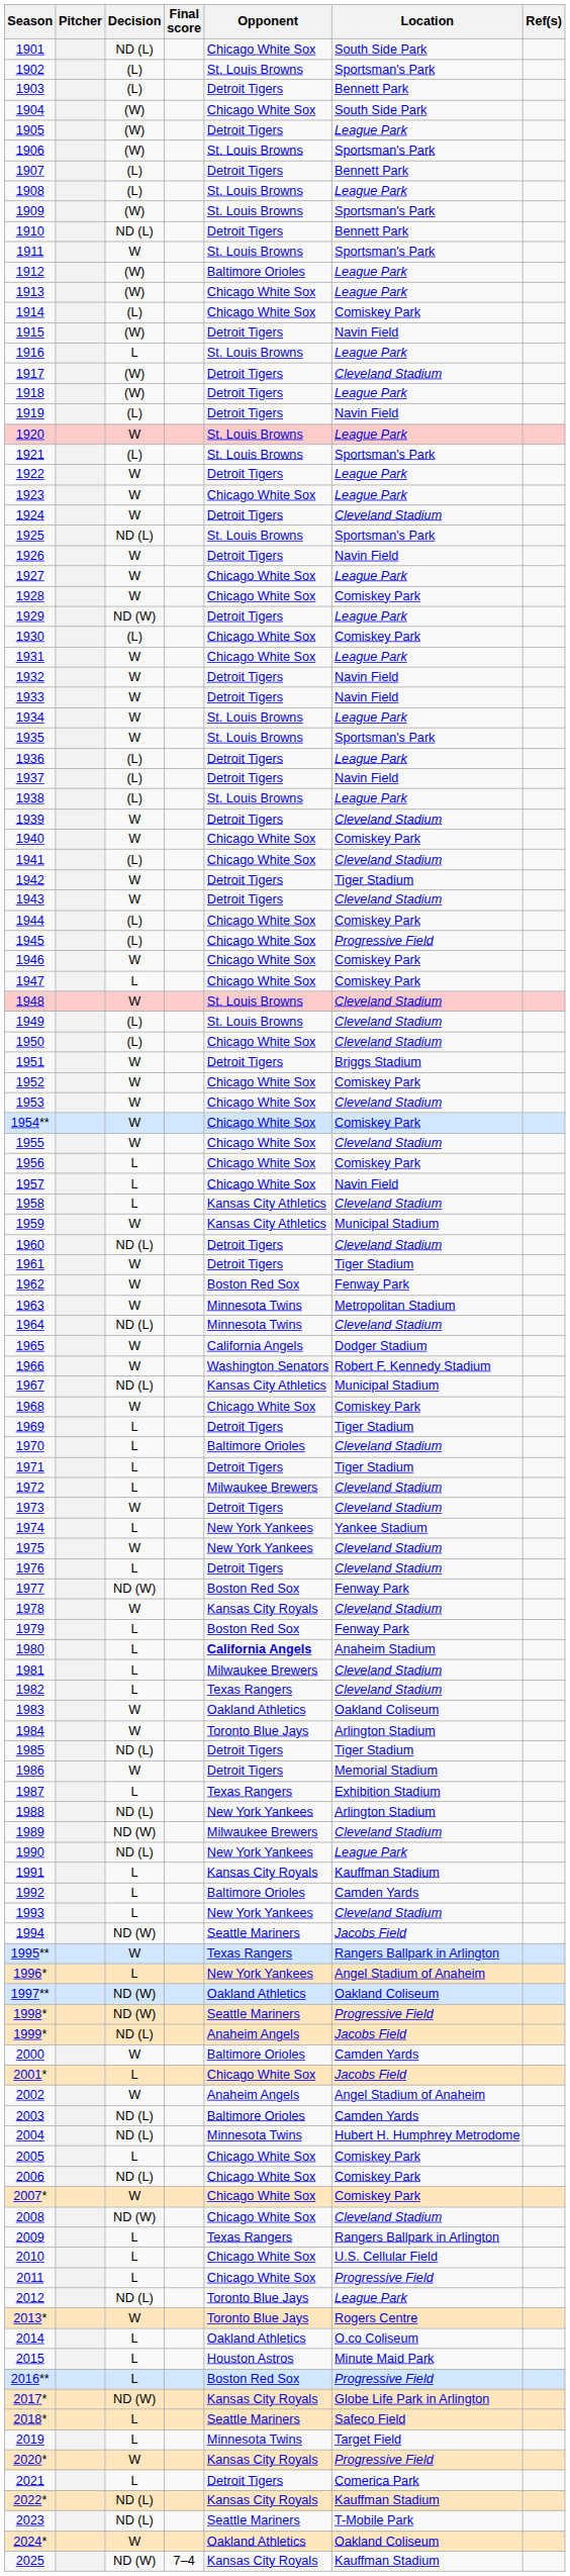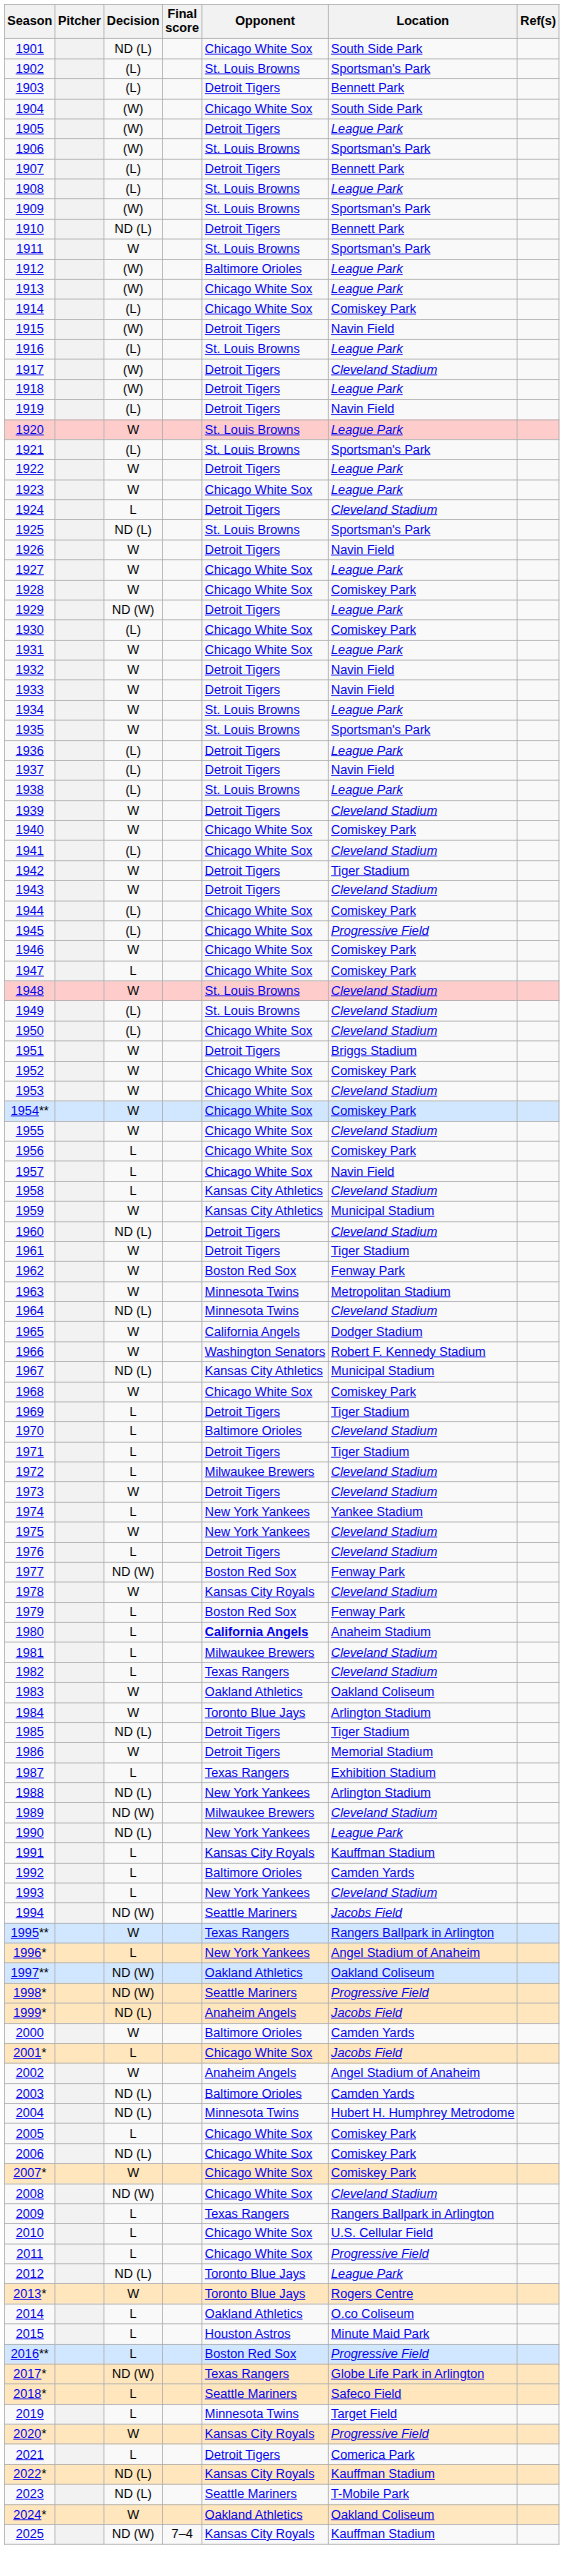1916 | Decision: L -> (L)
1924 | Decision: W -> L
2017* | Opponent: Kansas City Royals -> Texas Rangers
